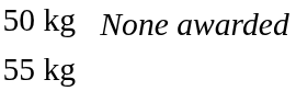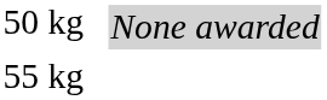50 kg / None awarded | column 2: no background -> lightgrey background
